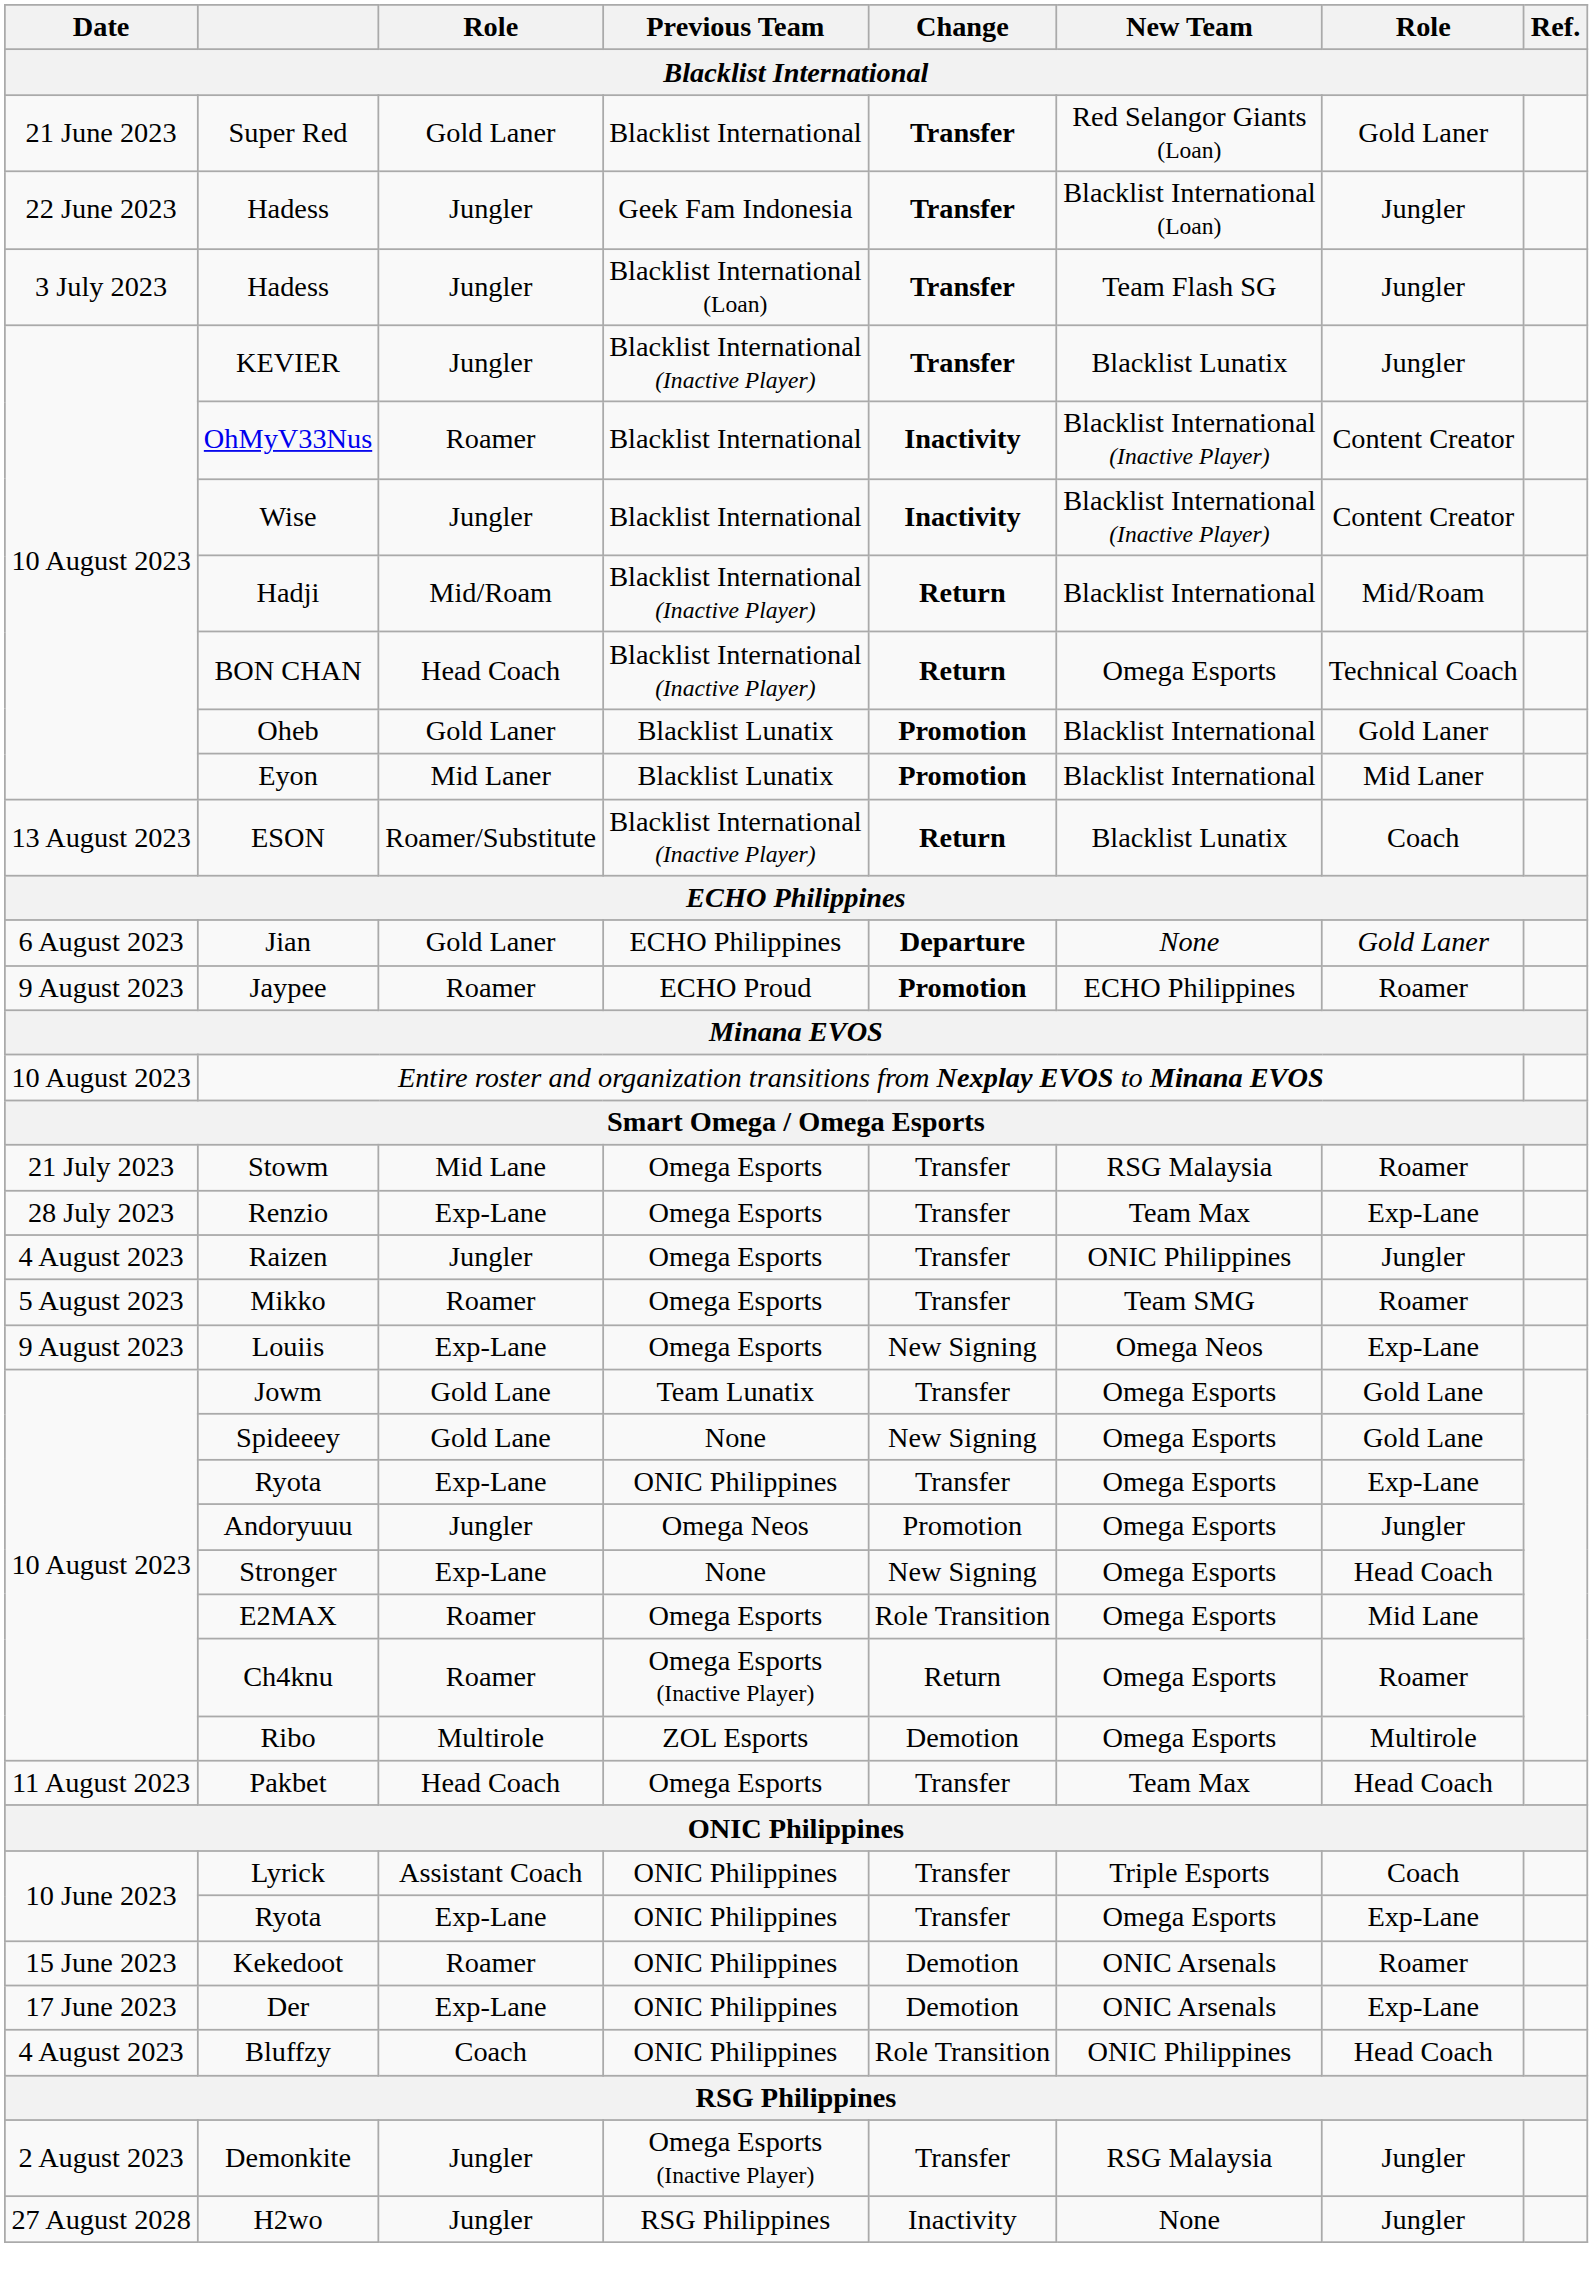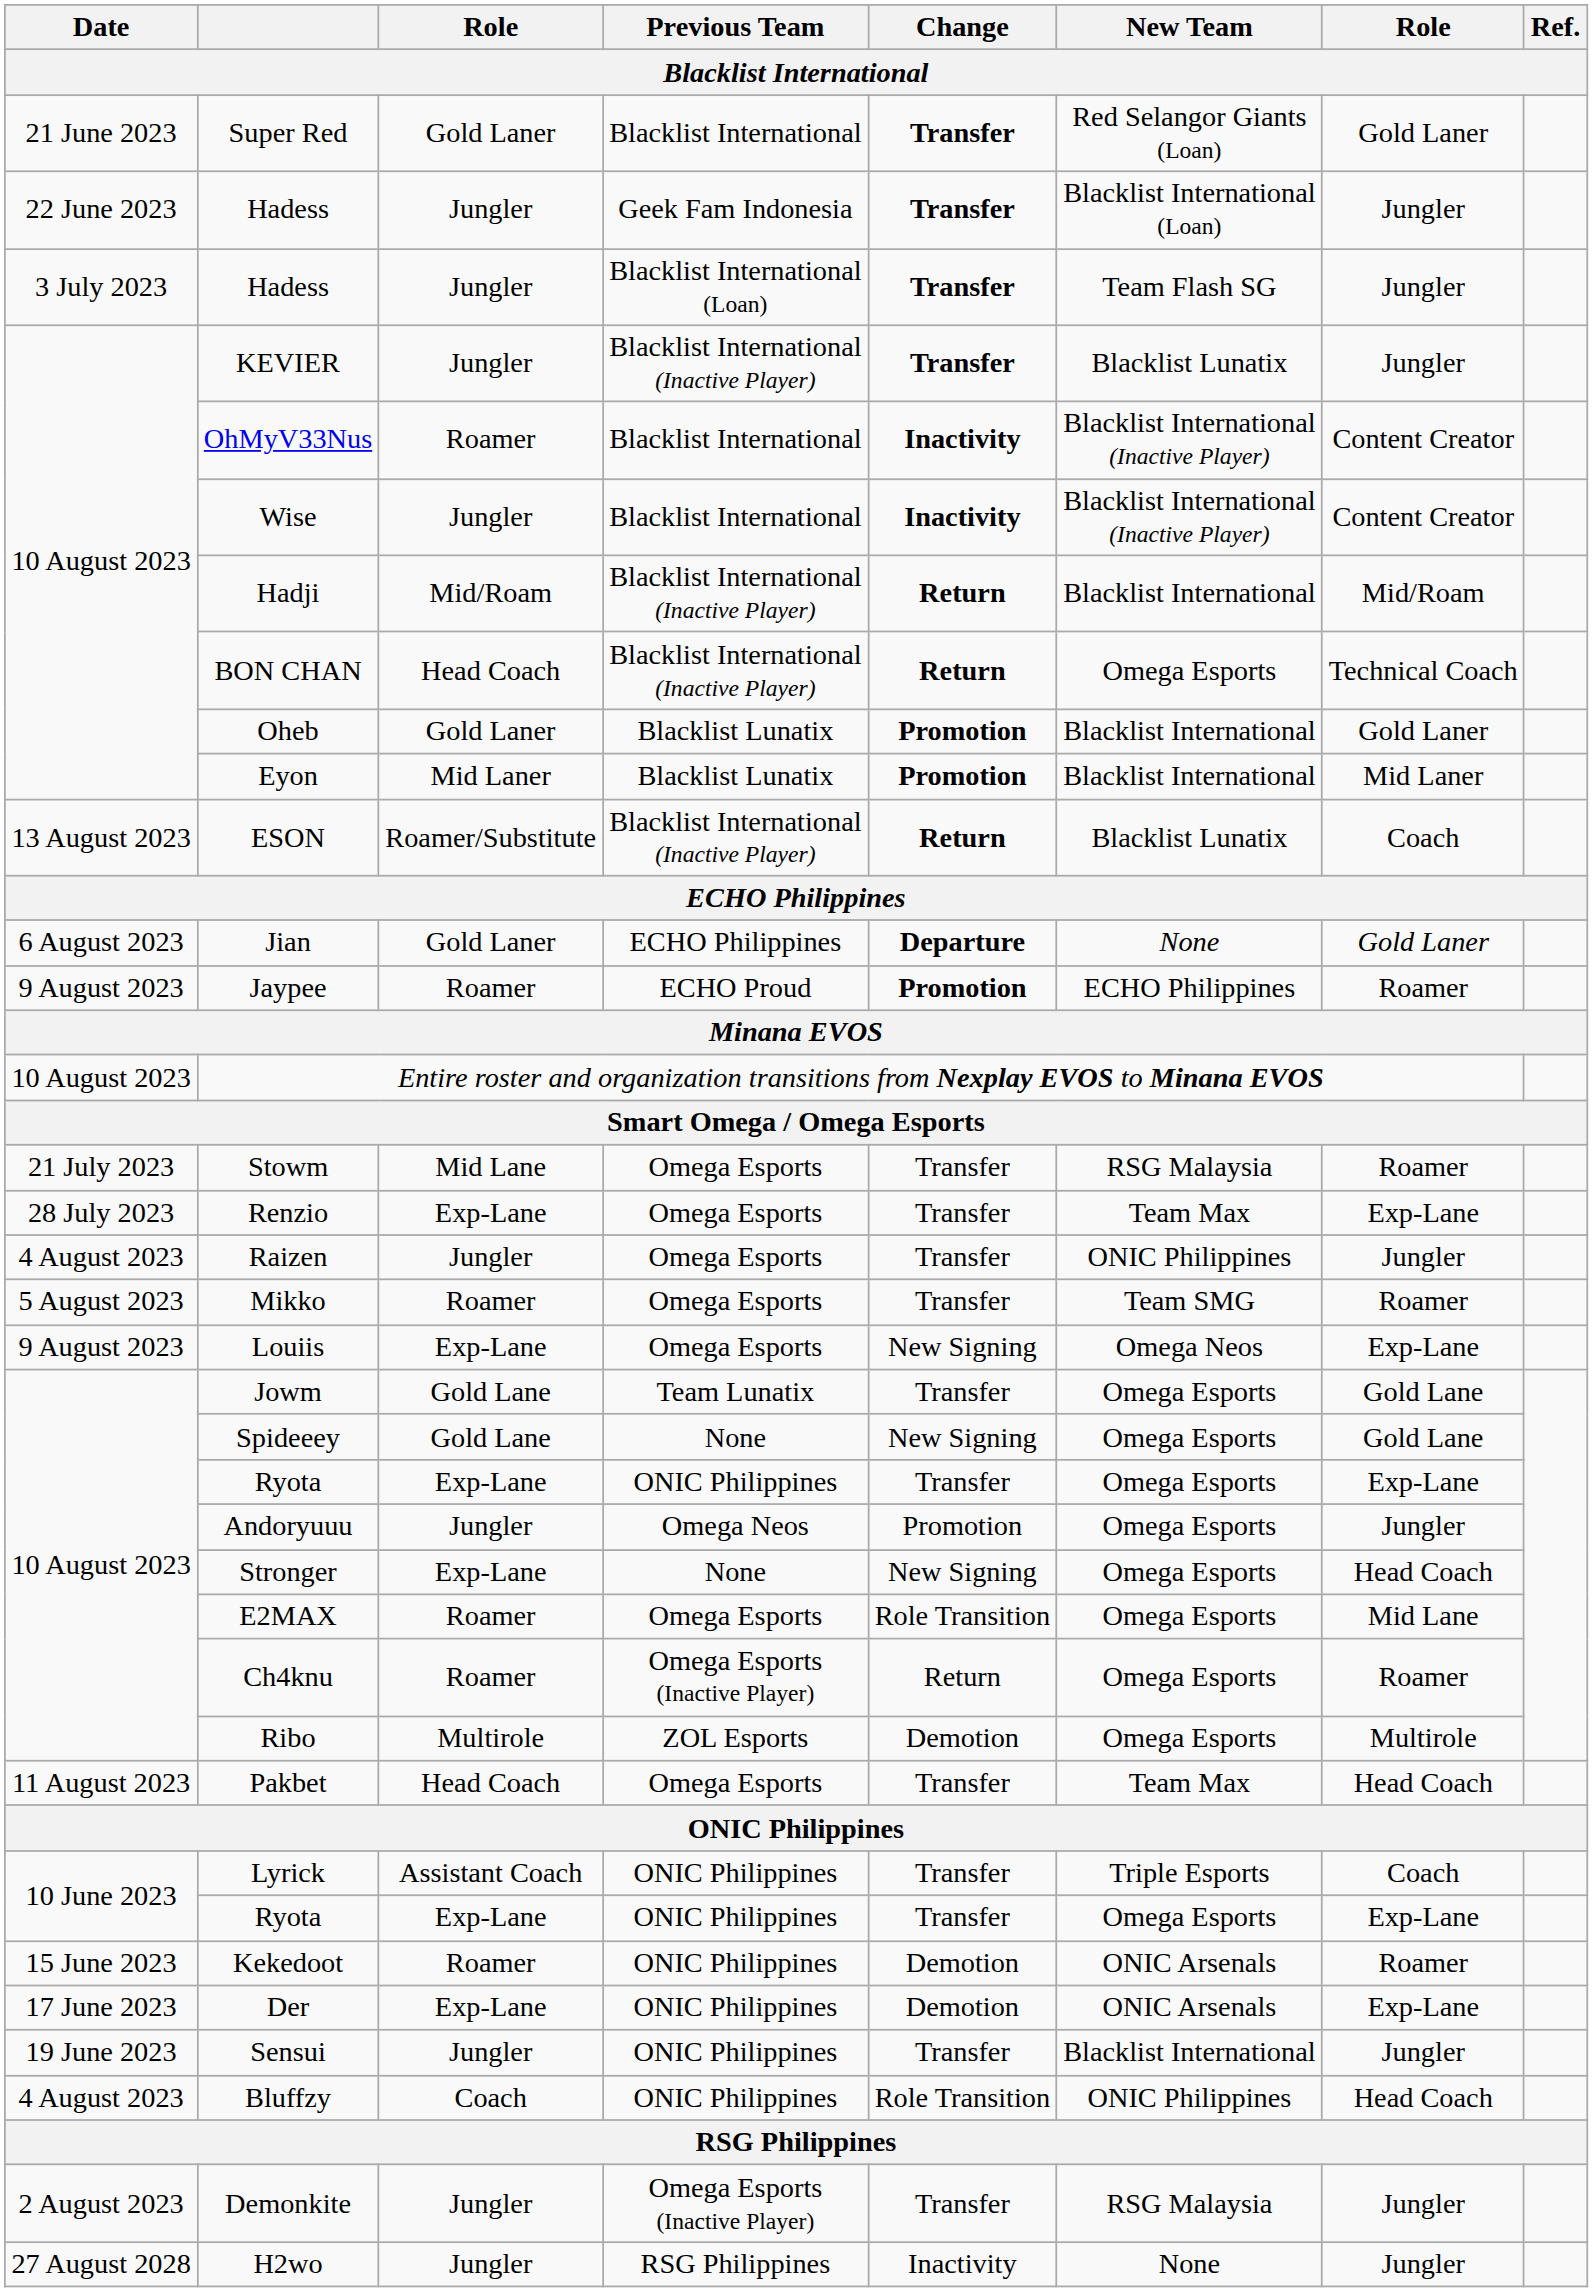+ row: 19 June 2023 | Sensui | Jungler | ONIC Philippines | Transfer | Blacklist International | Jungler
